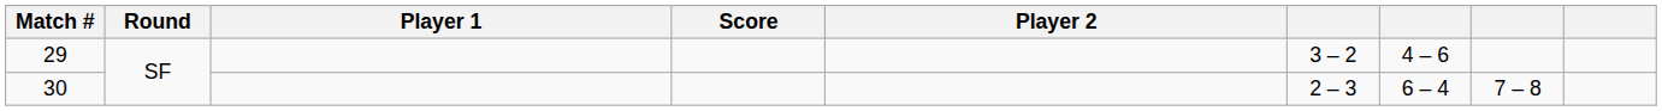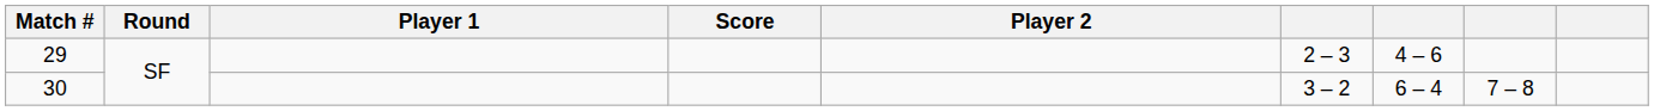29 | column 6: 3 – 2 -> 2 – 3
30 | column 6: 2 – 3 -> 3 – 2
